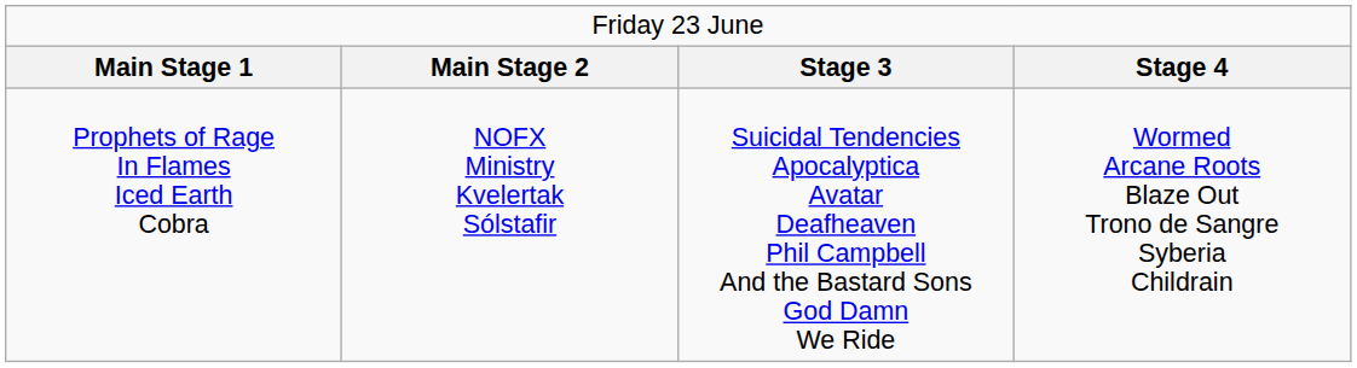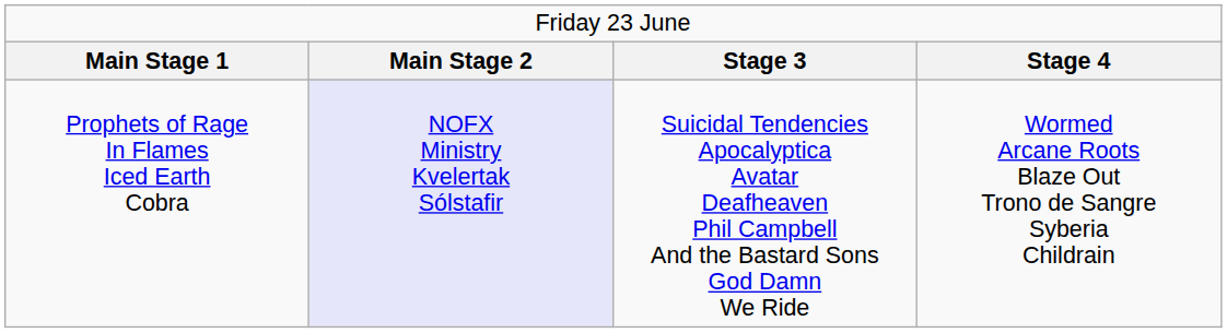Prophets of Rage In Flames Iced Earth Cobra | column 2: no background -> lavender background
